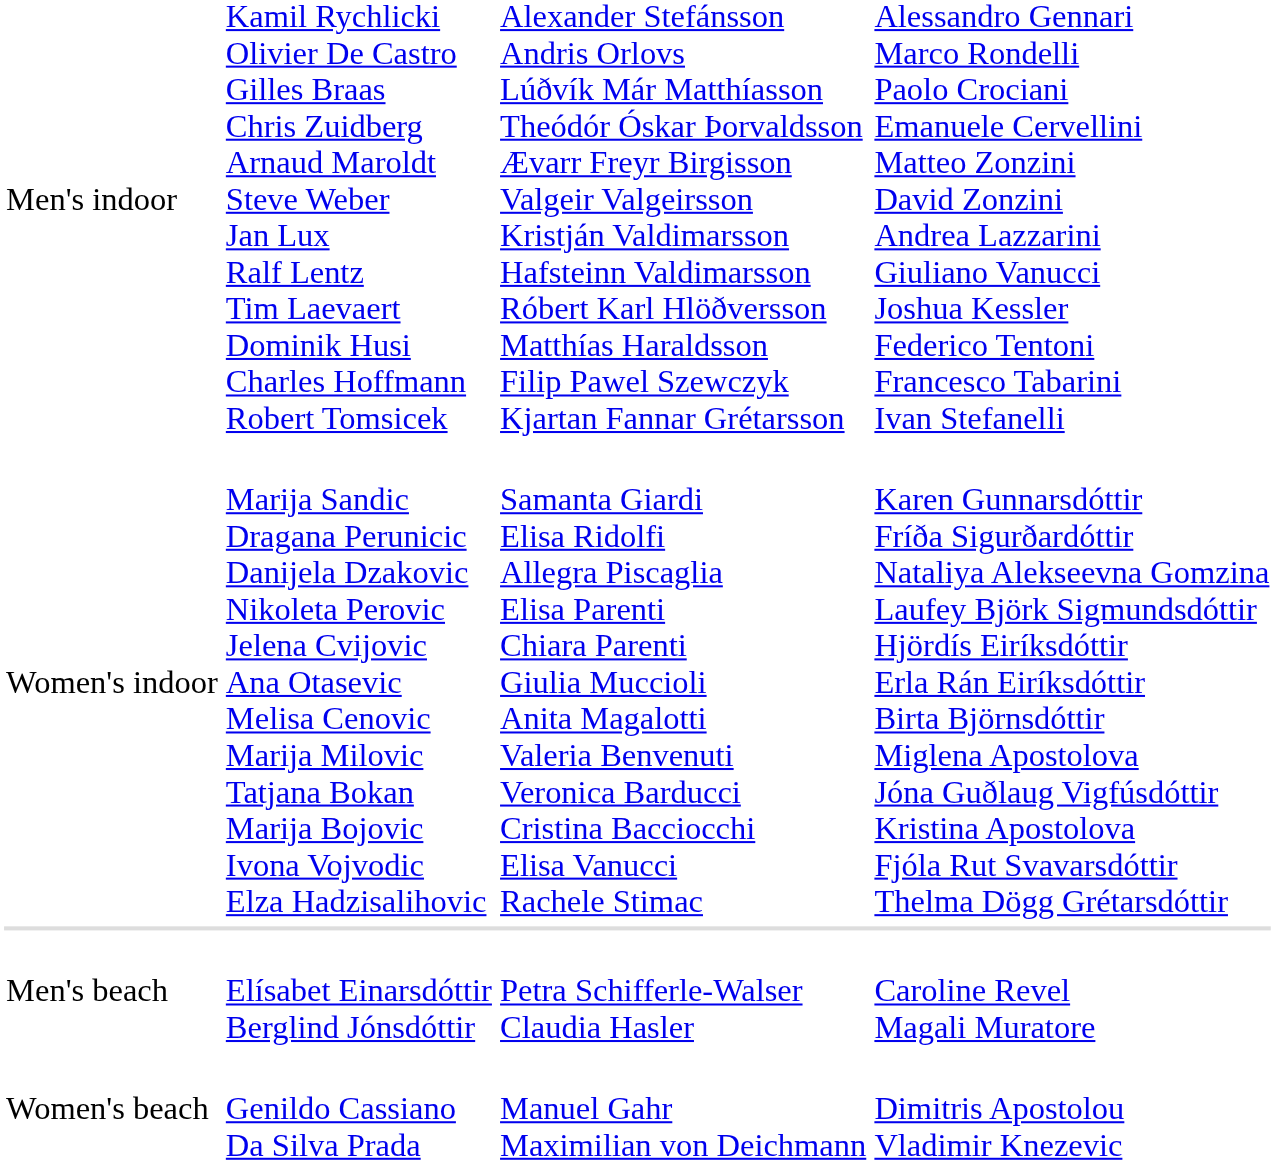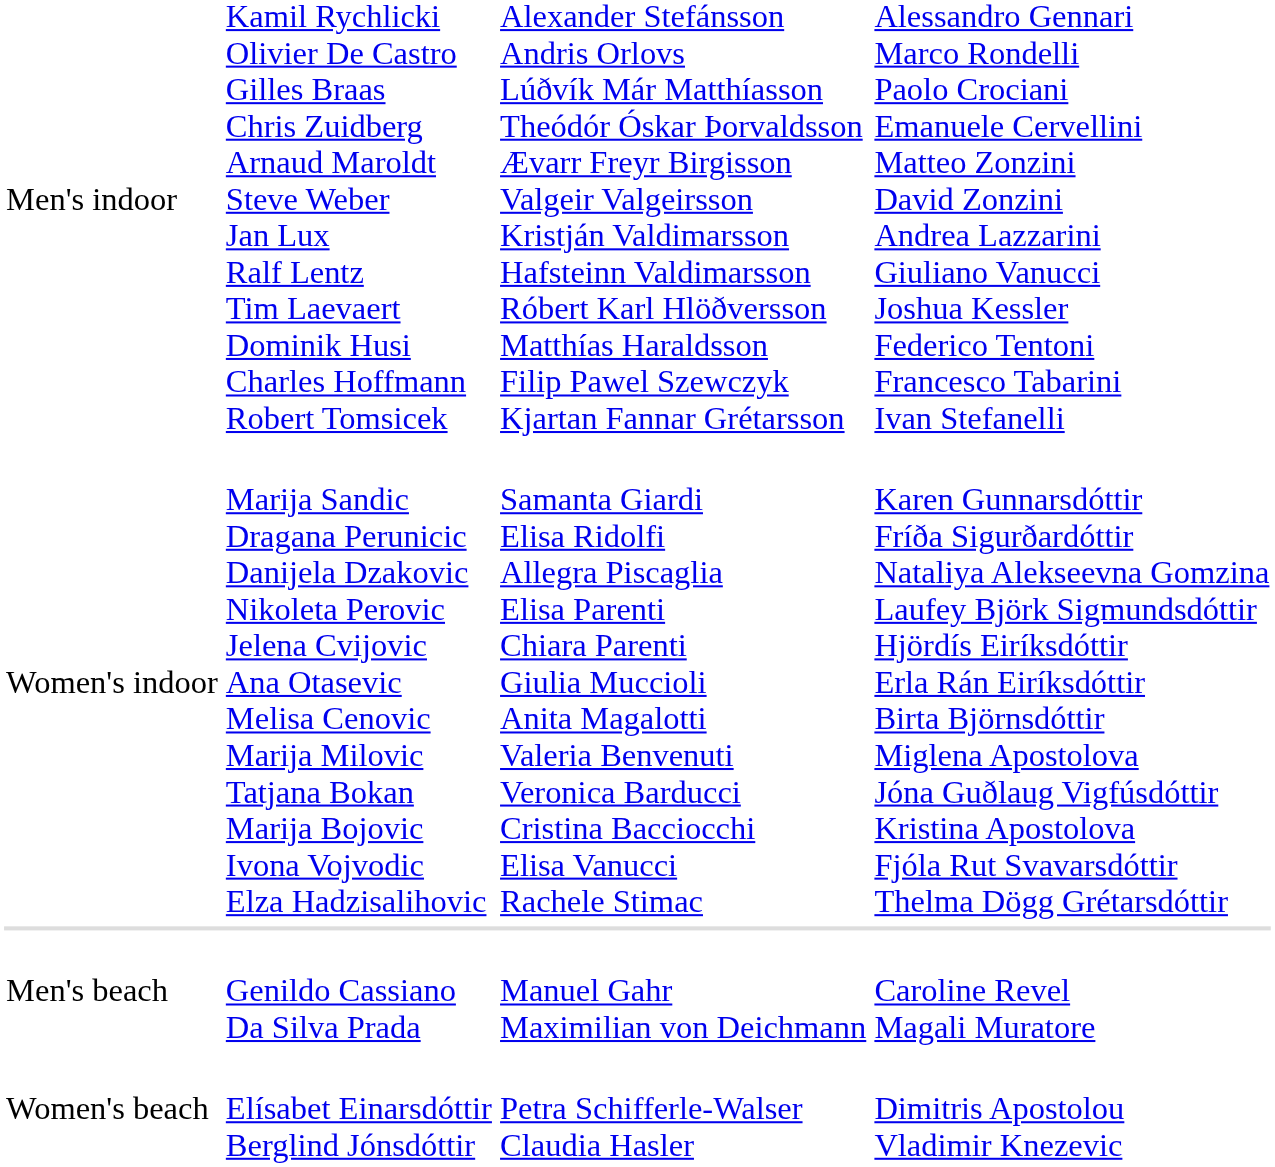Men's beach | column 2: Elísabet Einarsdóttir Berglind Jónsdóttir -> Genildo Cassiano Da Silva Prada
Men's beach | column 3: Petra Schifferle-Walser Claudia Hasler -> Manuel Gahr Maximilian von Deichmann
Women's beach | column 2: Genildo Cassiano Da Silva Prada -> Elísabet Einarsdóttir Berglind Jónsdóttir
Women's beach | column 3: Manuel Gahr Maximilian von Deichmann -> Petra Schifferle-Walser Claudia Hasler
